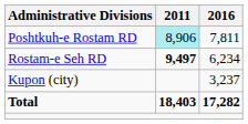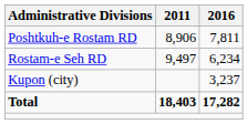Poshtkuh-e Rostam RD | 2011: paleturquoise background -> no background
Rostam-e Seh RD | 2011: bold -> normal
